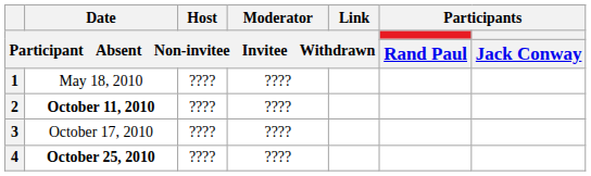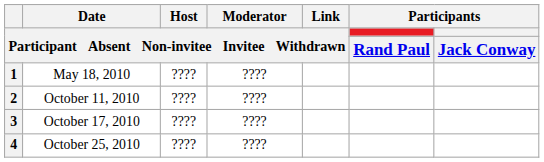2 | Date / Participant Absent Non-invitee Invitee Withdrawn: bold -> normal
4 | Date / Participant Absent Non-invitee Invitee Withdrawn: bold -> normal
